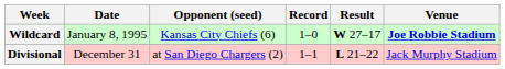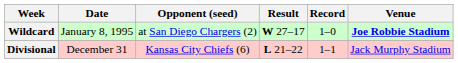columns swapped: Result <-> Record
Wildcard | Opponent (seed): Kansas City Chiefs (6) -> at San Diego Chargers (2)
Divisional | Opponent (seed): at San Diego Chargers (2) -> Kansas City Chiefs (6)
